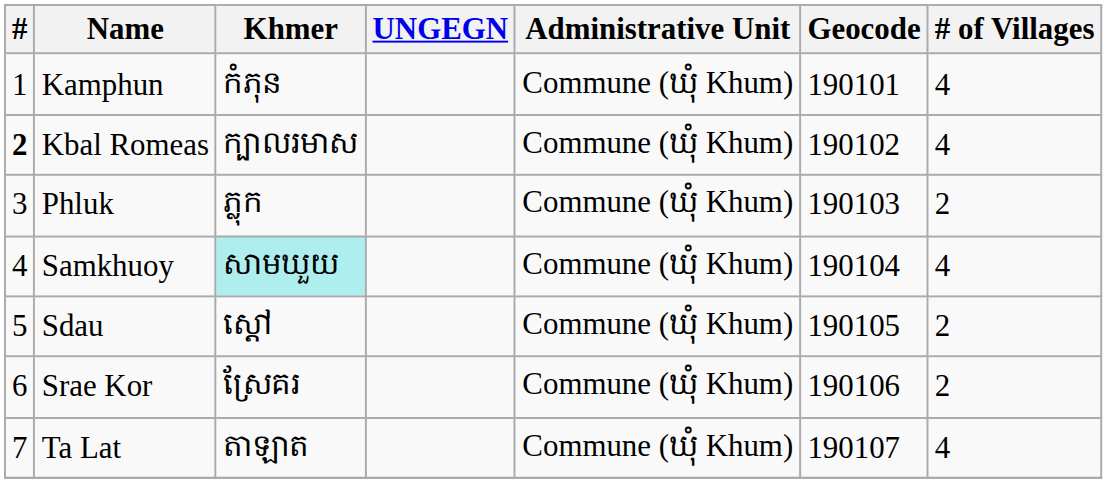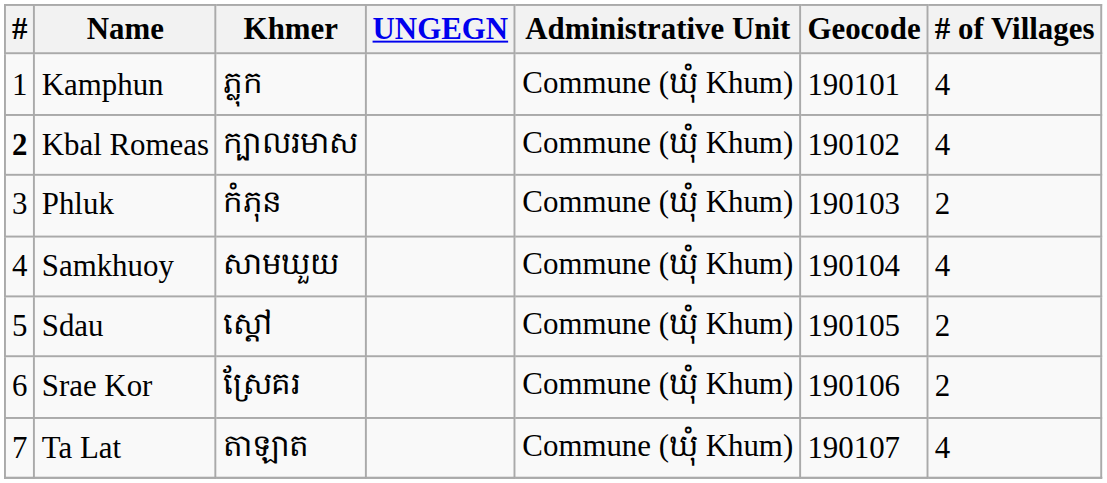Kamphun | Khmer: កំភុន -> ភ្លុក
Phluk | Khmer: ភ្លុក -> កំភុន
Samkhuoy | Khmer: paleturquoise background -> no background
